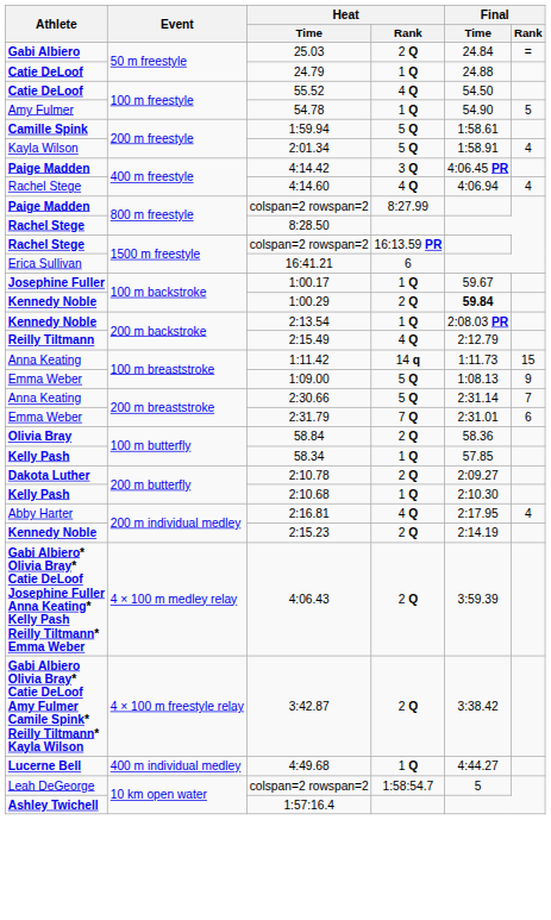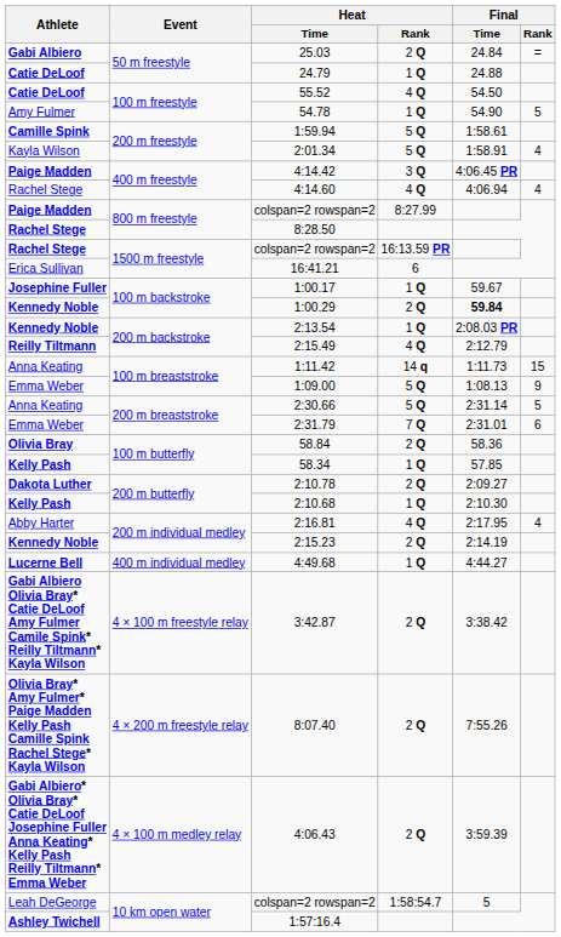2:30.66 | Final / Rank: 7 -> 5
rows swapped: 4:49.68 <-> 4:06.43
+ row: Olivia Bray* Amy Fulmer* Paige Madden Kelly Pash Camille Spink Rachel Stege* Kayla Wilson | 4 × 200 m freestyle relay | 8:07.40 | 2 Q | 7:55.26
